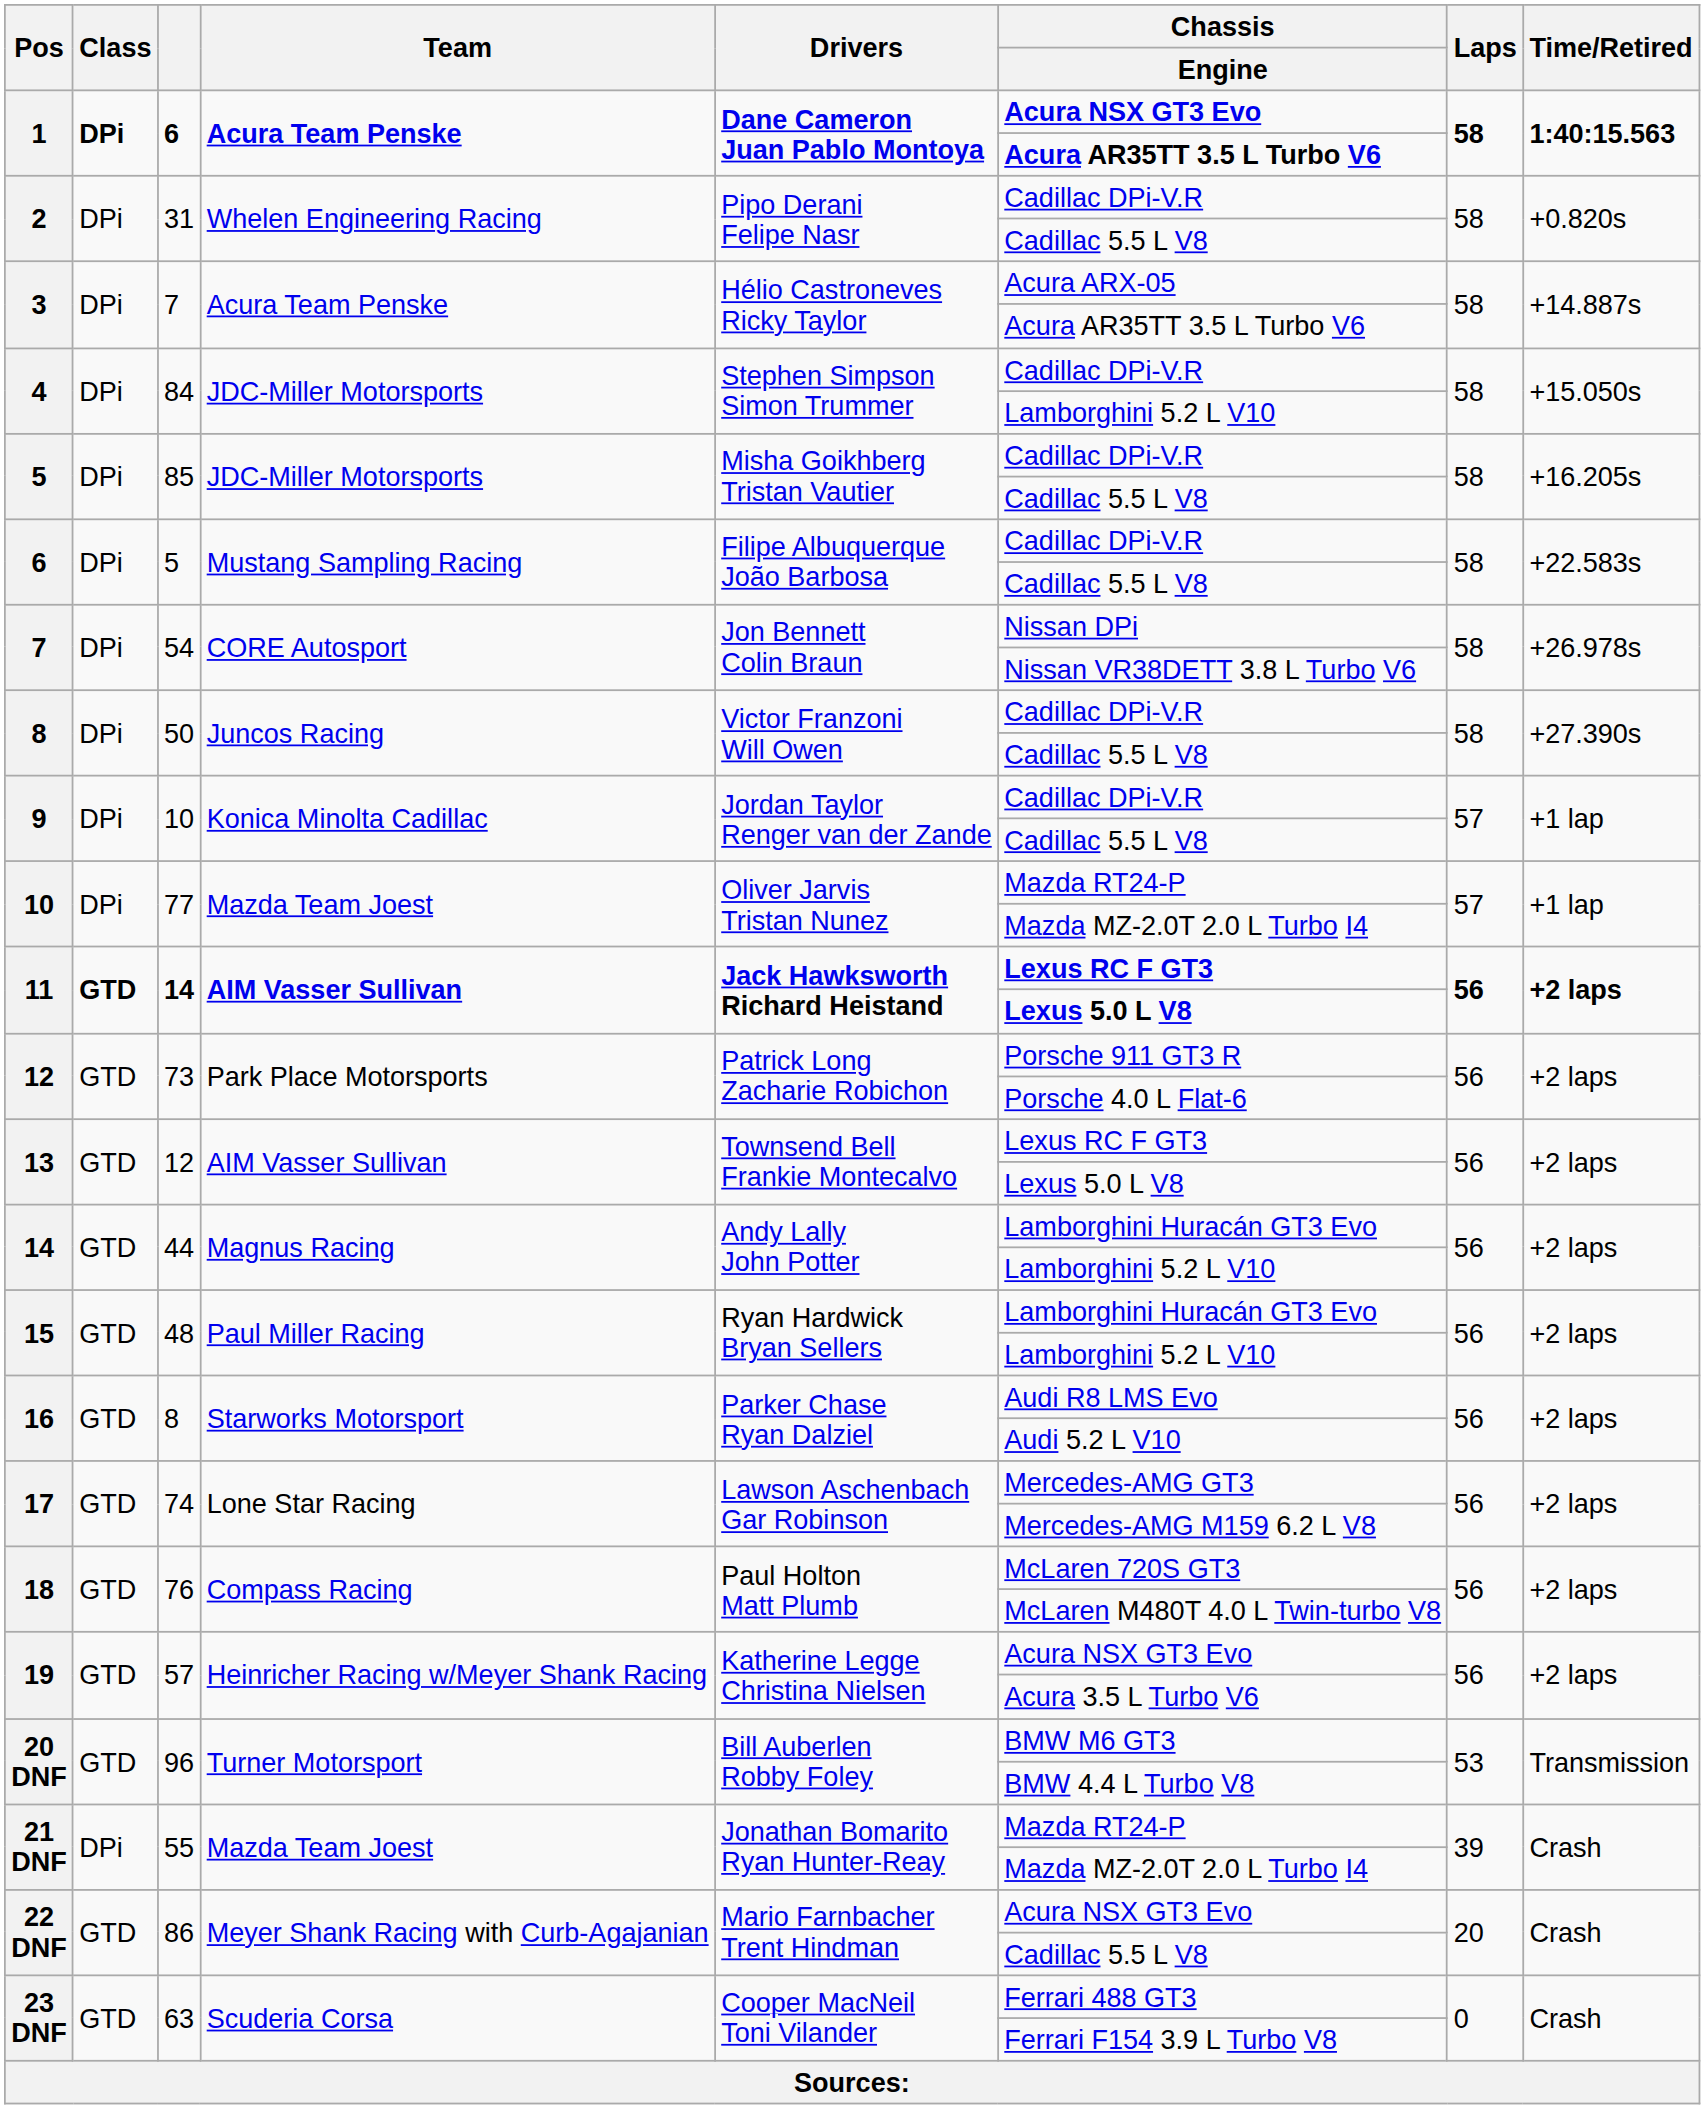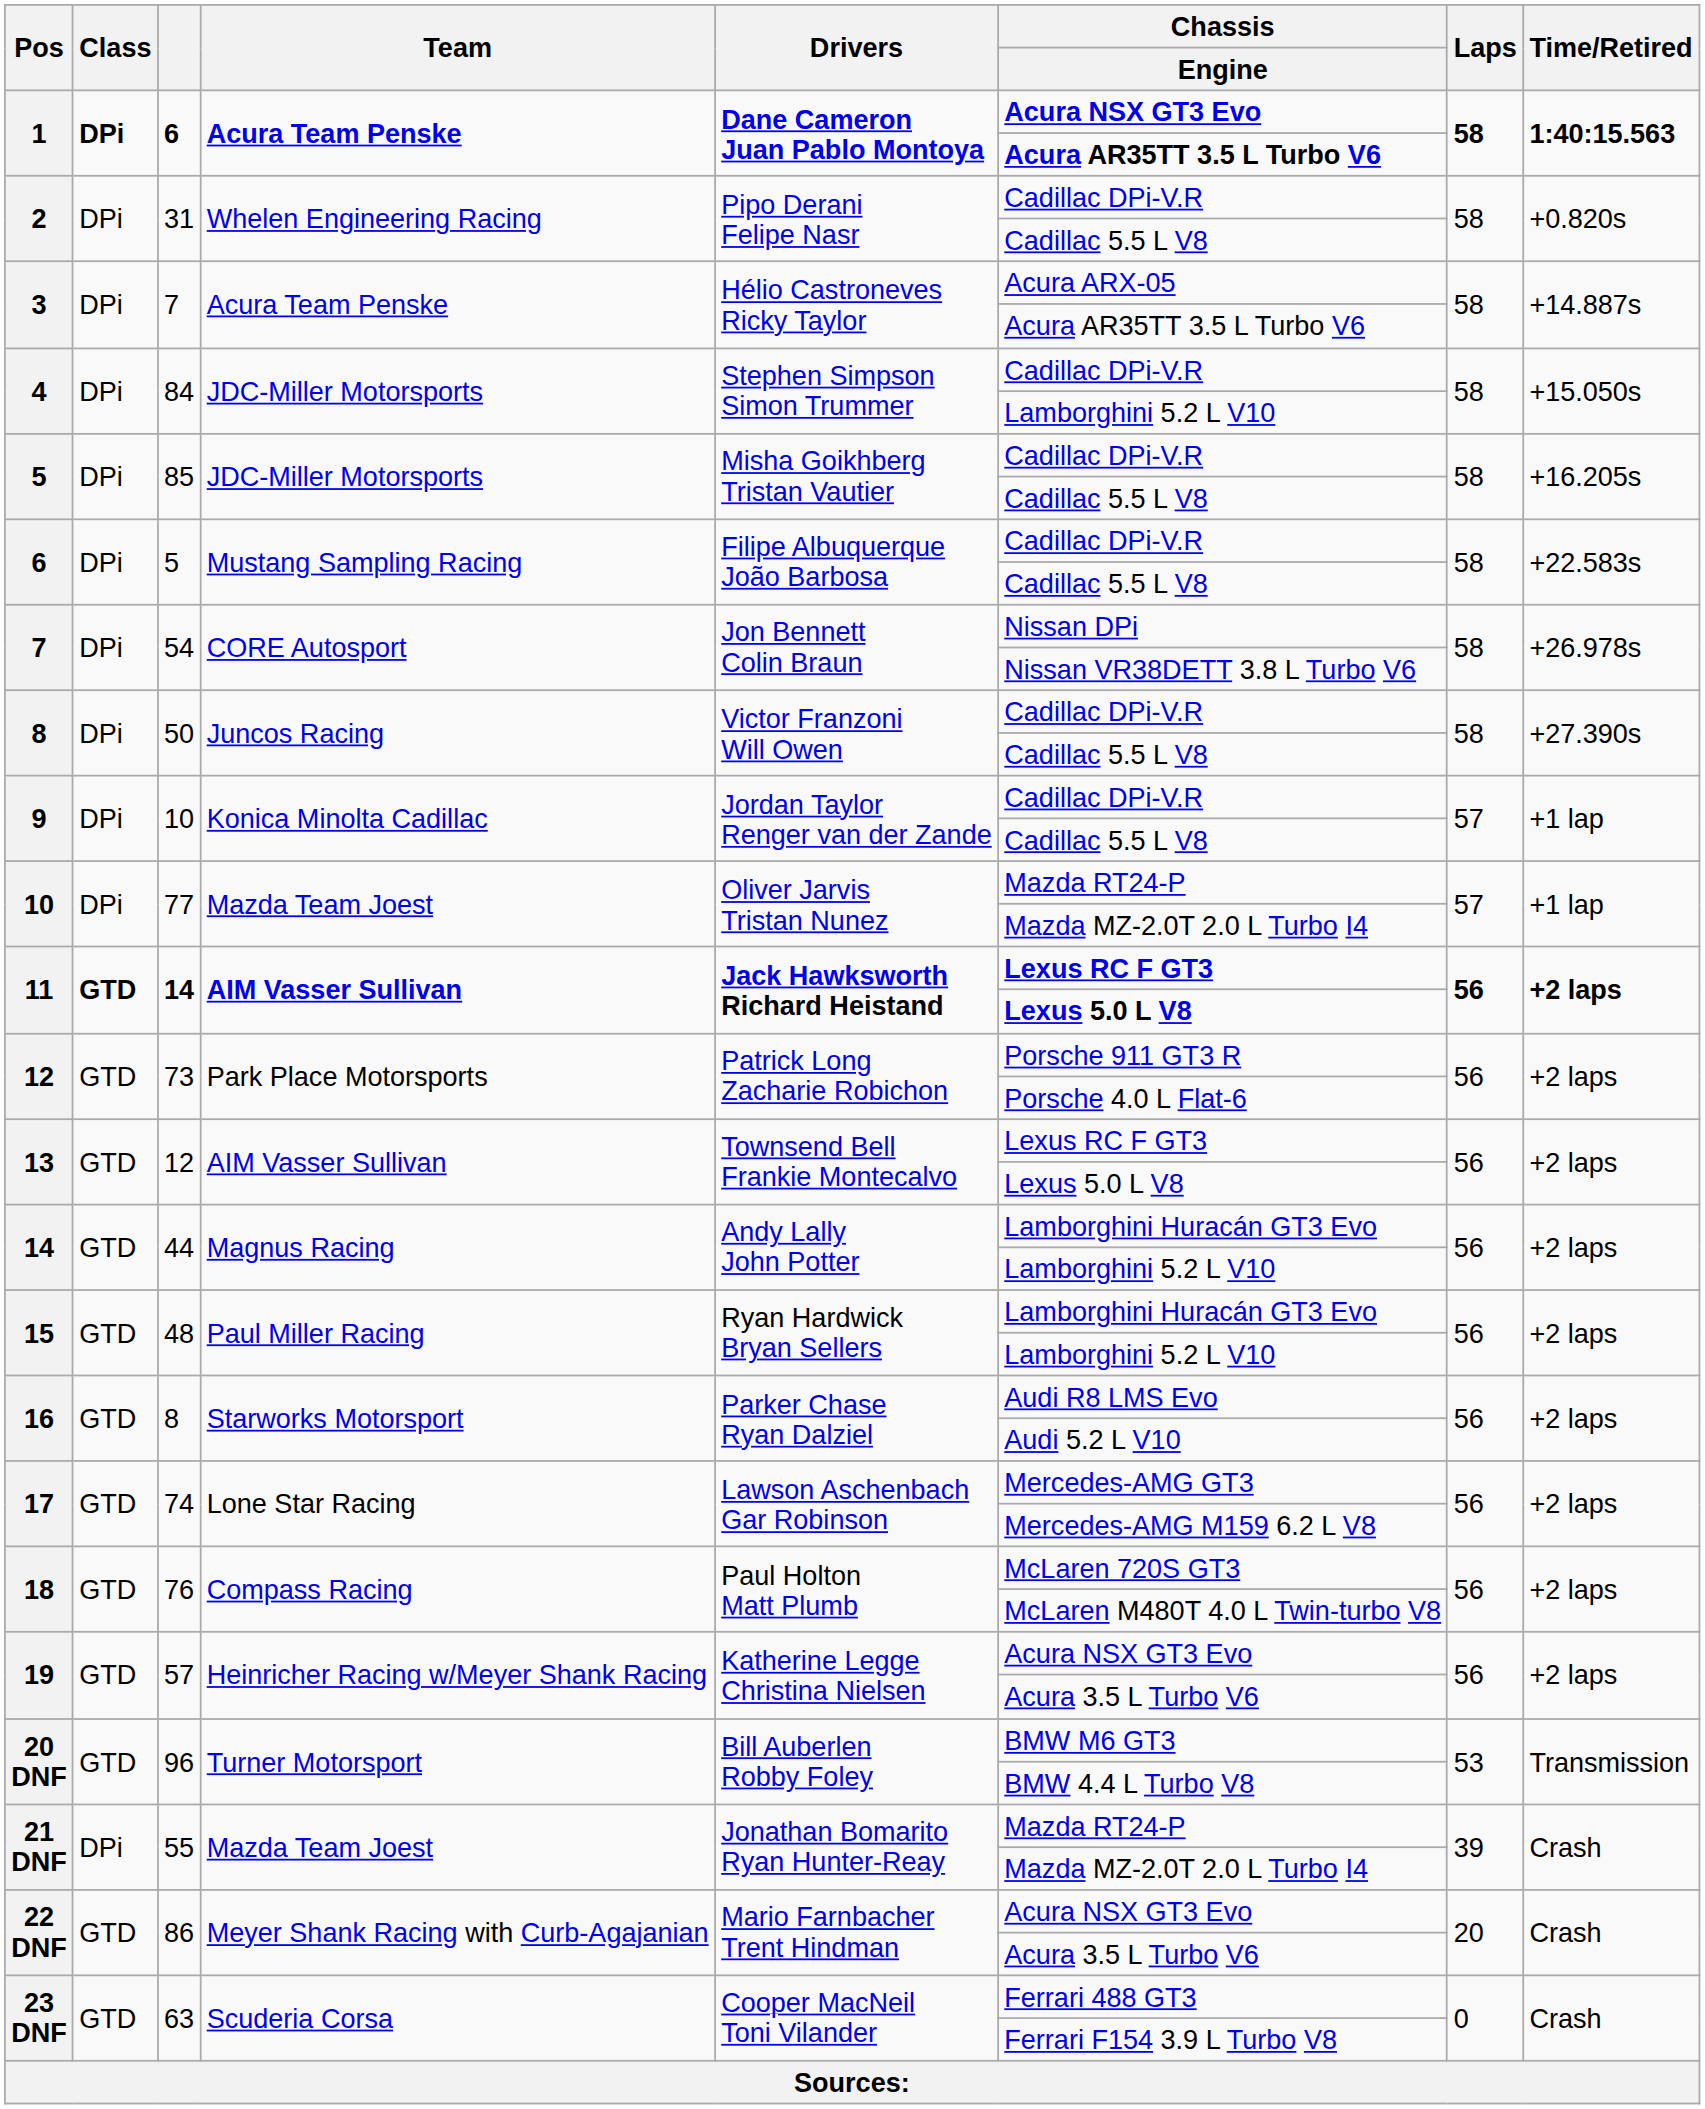row 46 | Chassis / Engine: Cadillac 5.5 L V8 -> Acura 3.5 L Turbo V6
